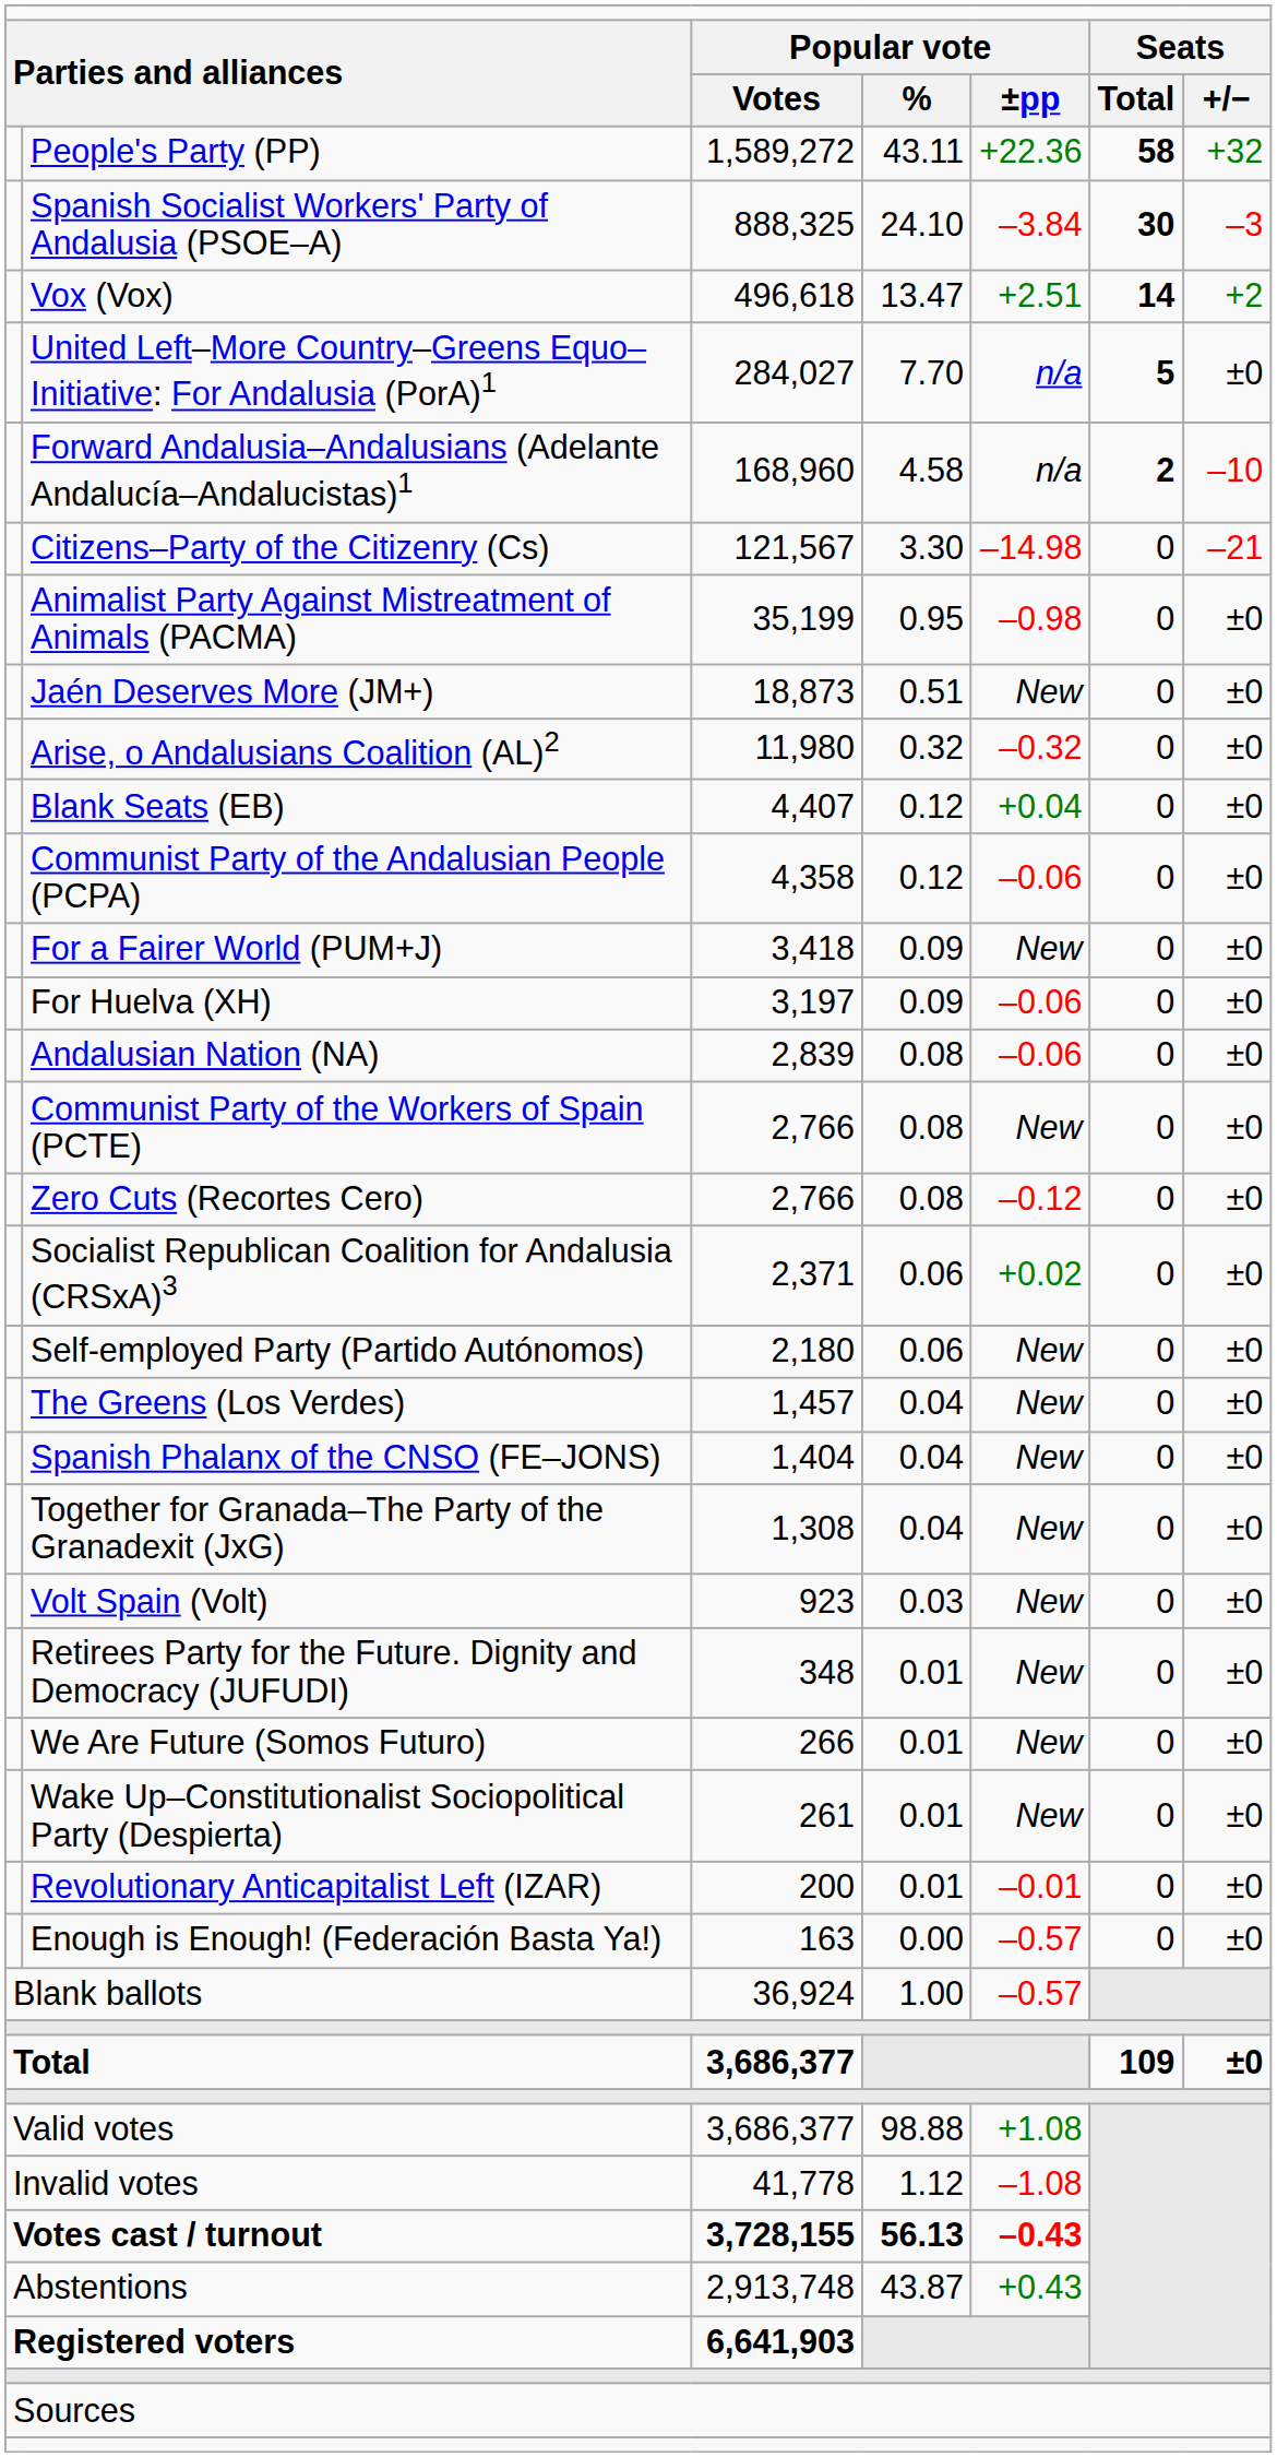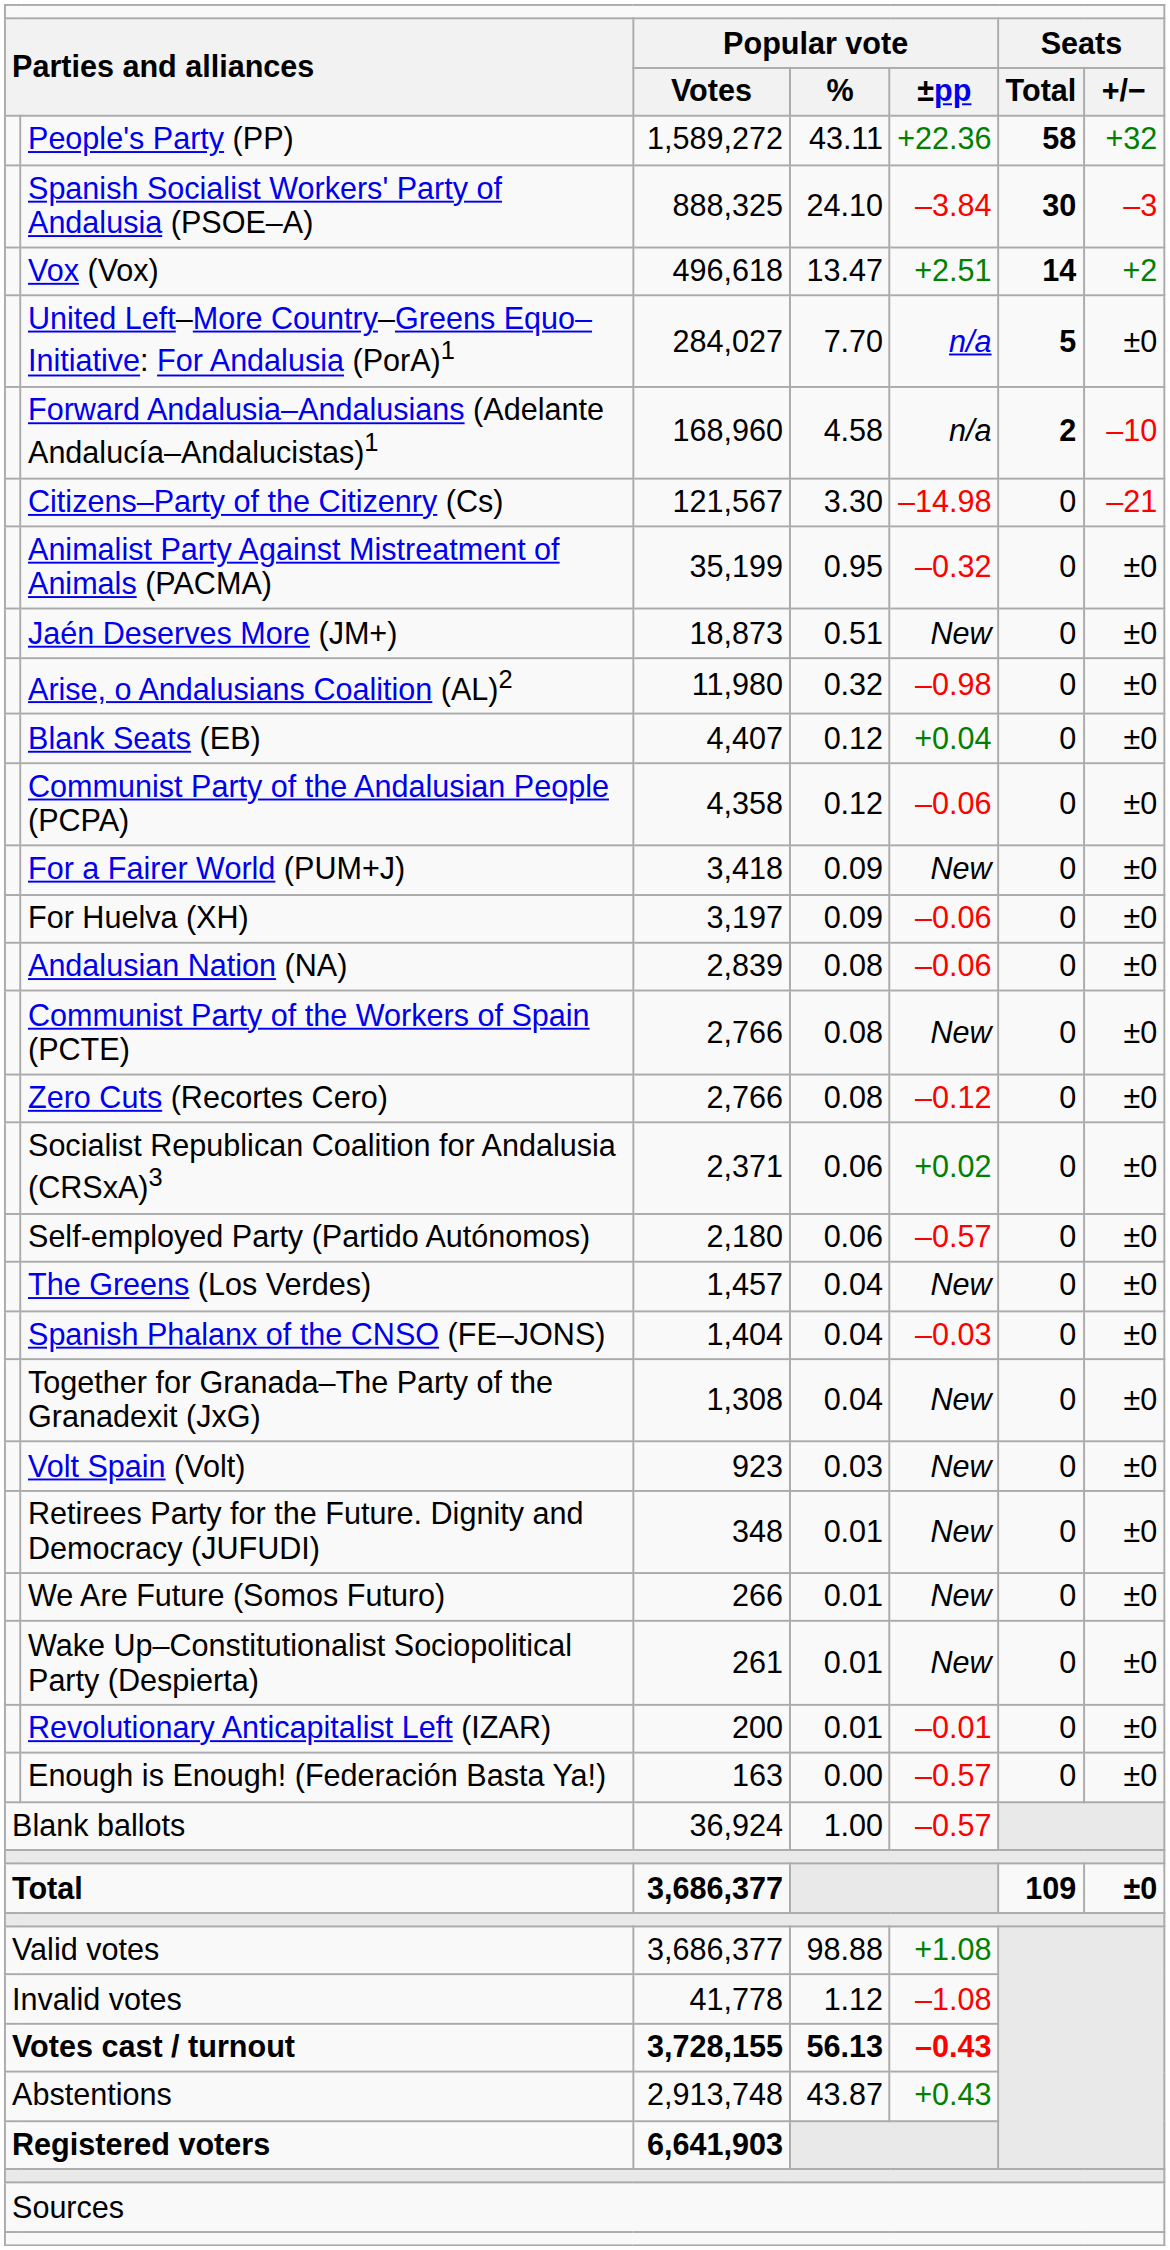Animalist Party Against Mistreatment of Animals (PACMA) | column 5: –0.98 -> –0.32
Arise, o Andalusians Coalition (AL)2 | column 5: –0.32 -> –0.98
Self-employed Party (Partido Autónomos) | column 5: New -> –0.57
Spanish Phalanx of the CNSO (FE–JONS) | column 5: New -> –0.03
